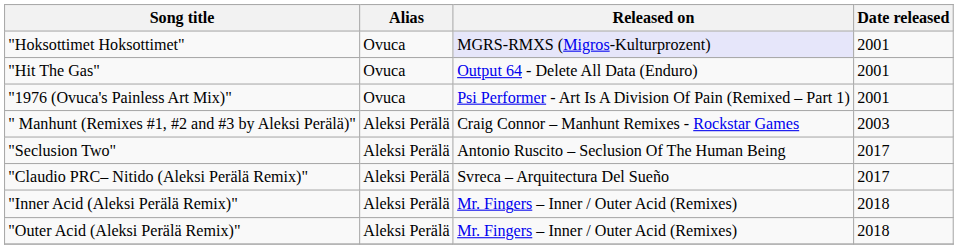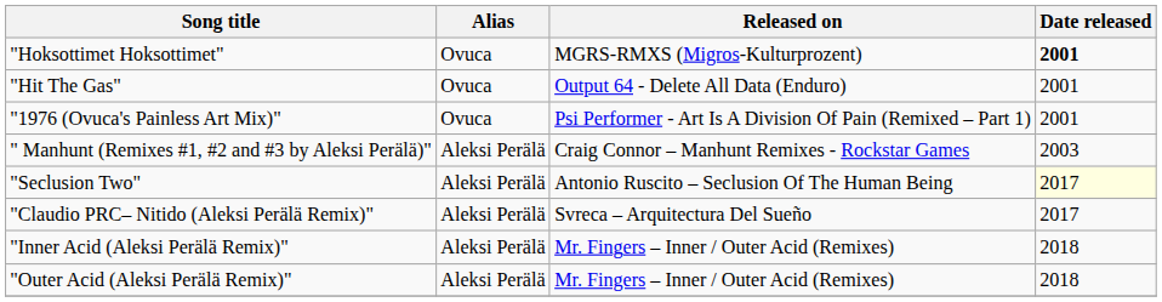"Hoksottimet Hoksottimet" | Released on: lavender background -> no background
"Hoksottimet Hoksottimet" | Date released: normal -> bold
"Seclusion Two" | Date released: no background -> lightyellow background
